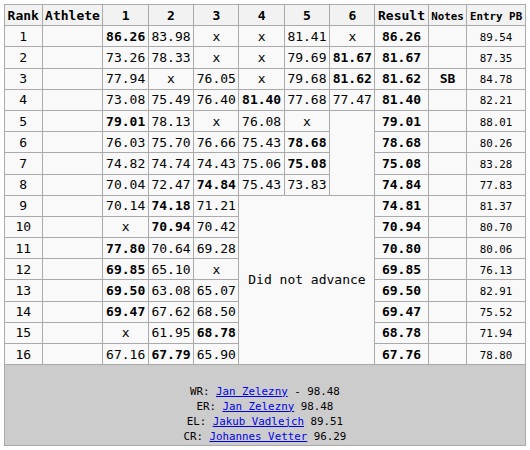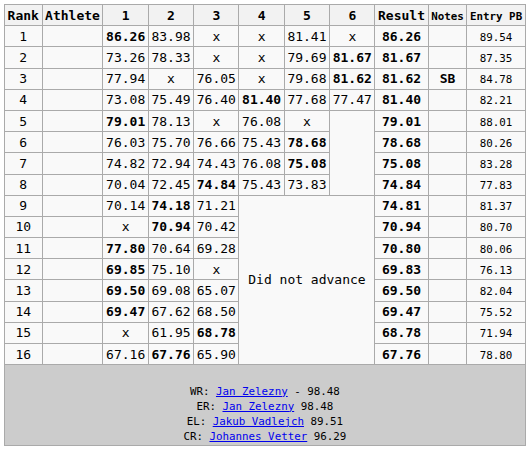7 | 2: 74.74 -> 72.94
7 | 4: 75.06 -> 76.08
8 | 2: 72.47 -> 72.45
12 | 2: 65.10 -> 75.10
12 | Result: 69.85 -> 69.83
13 | 2: 63.08 -> 69.08
13 | Entry PB: 82.91 -> 82.04
16 | 2: 67.79 -> 67.76
